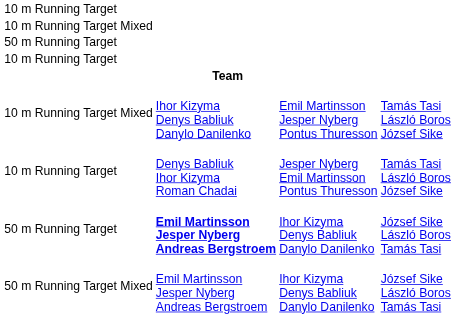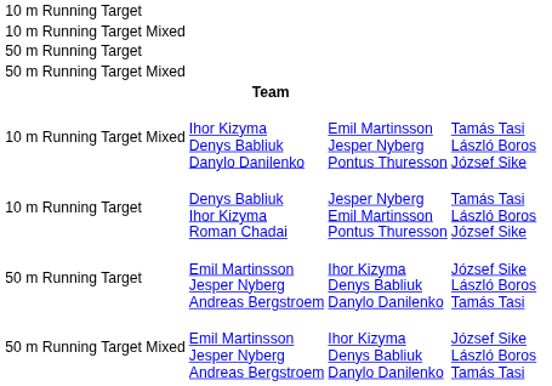row 4 | column 1: 10 m Running Target -> 50 m Running Target Mixed
row 8 | column 2: bold -> normal
